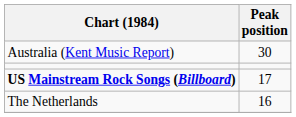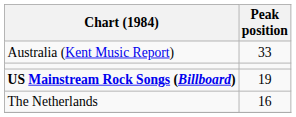row 2 | Peak position: 30 -> 33
row 4 | Peak position: 17 -> 19
